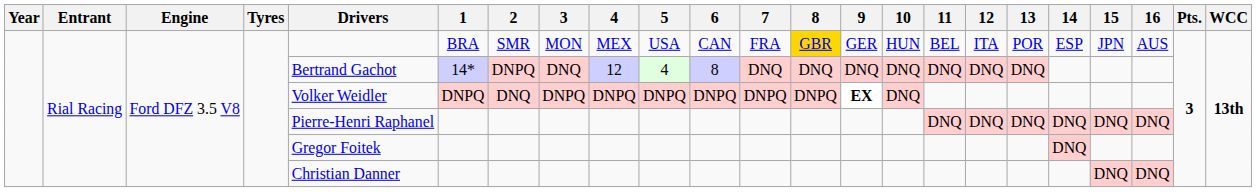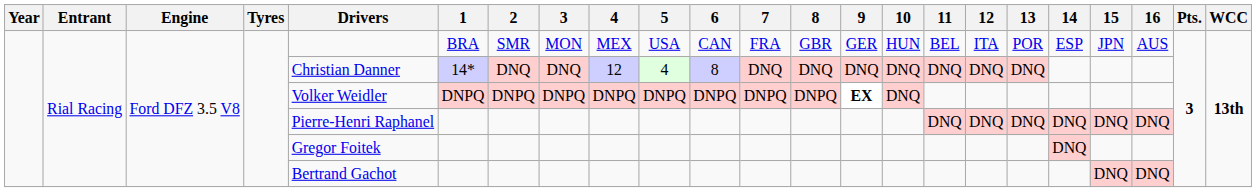row 2 | 8: gold background -> no background
row 3 | Drivers: Bertrand Gachot -> Christian Danner
row 3 | 2: DNPQ -> DNQ
row 4 | 2: DNQ -> DNPQ
row 7 | Drivers: Christian Danner -> Bertrand Gachot
